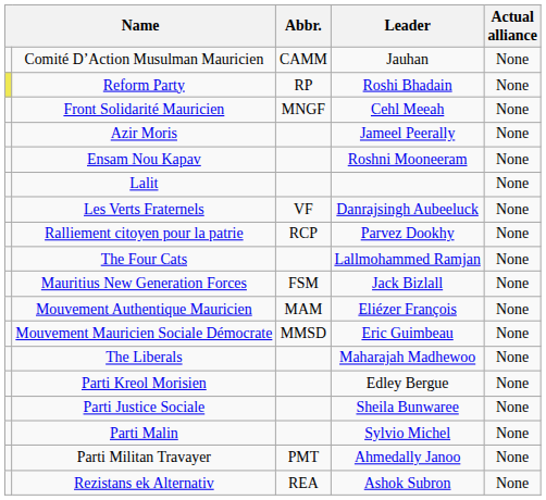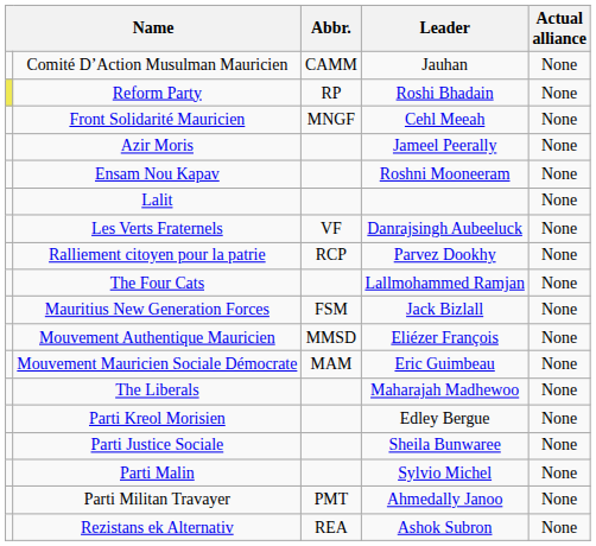Mouvement Authentique Mauricien | Abbr.: MAM -> MMSD
Mouvement Mauricien Sociale Démocrate | Abbr.: MMSD -> MAM
